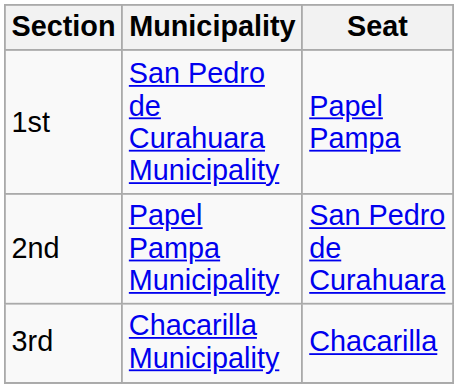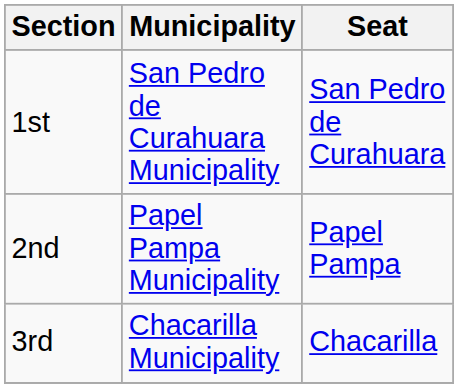1st | Seat: Papel Pampa -> San Pedro de Curahuara
2nd | Seat: San Pedro de Curahuara -> Papel Pampa
